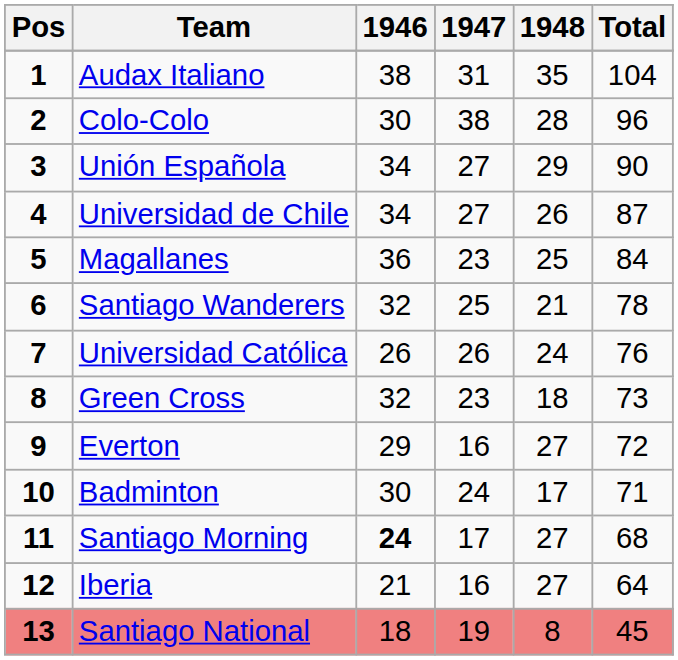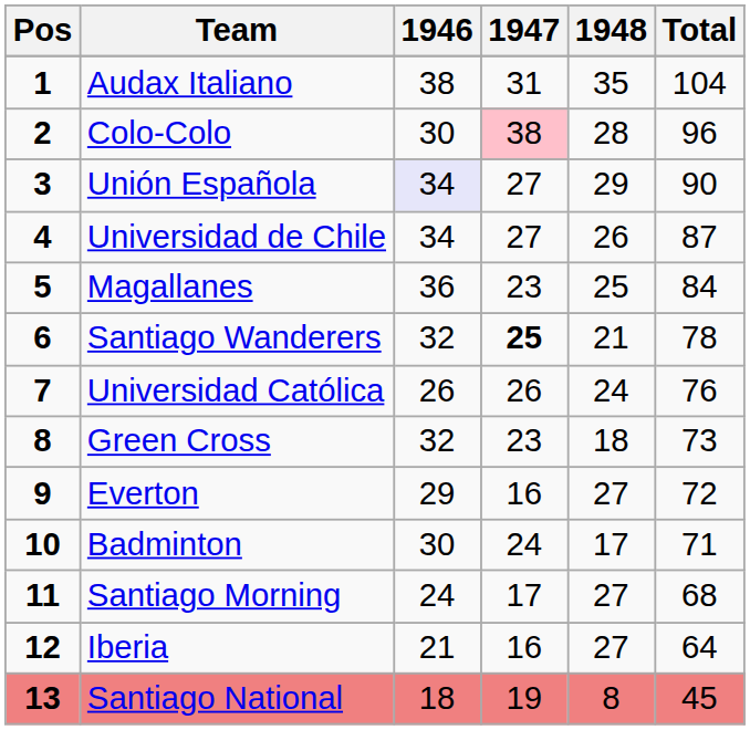Colo-Colo | 1947: no background -> pink background
Unión Española | 1946: no background -> lavender background
Santiago Wanderers | 1947: normal -> bold
Santiago Morning | 1946: bold -> normal
